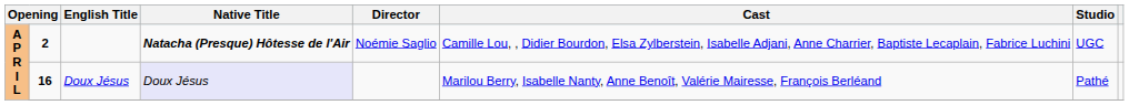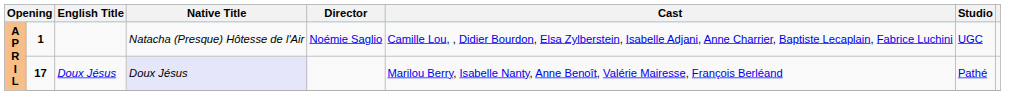row 2 | column 2: 2 -> 1
row 2 | Native Title: bold -> normal
row 3 | column 2: 16 -> 17
